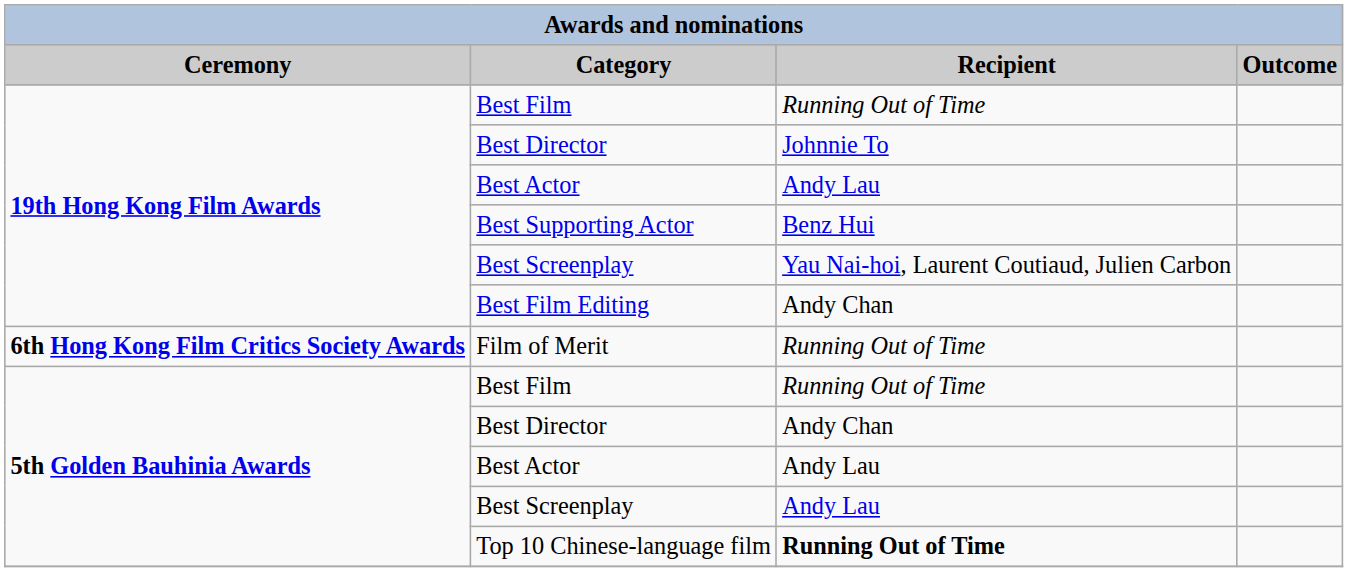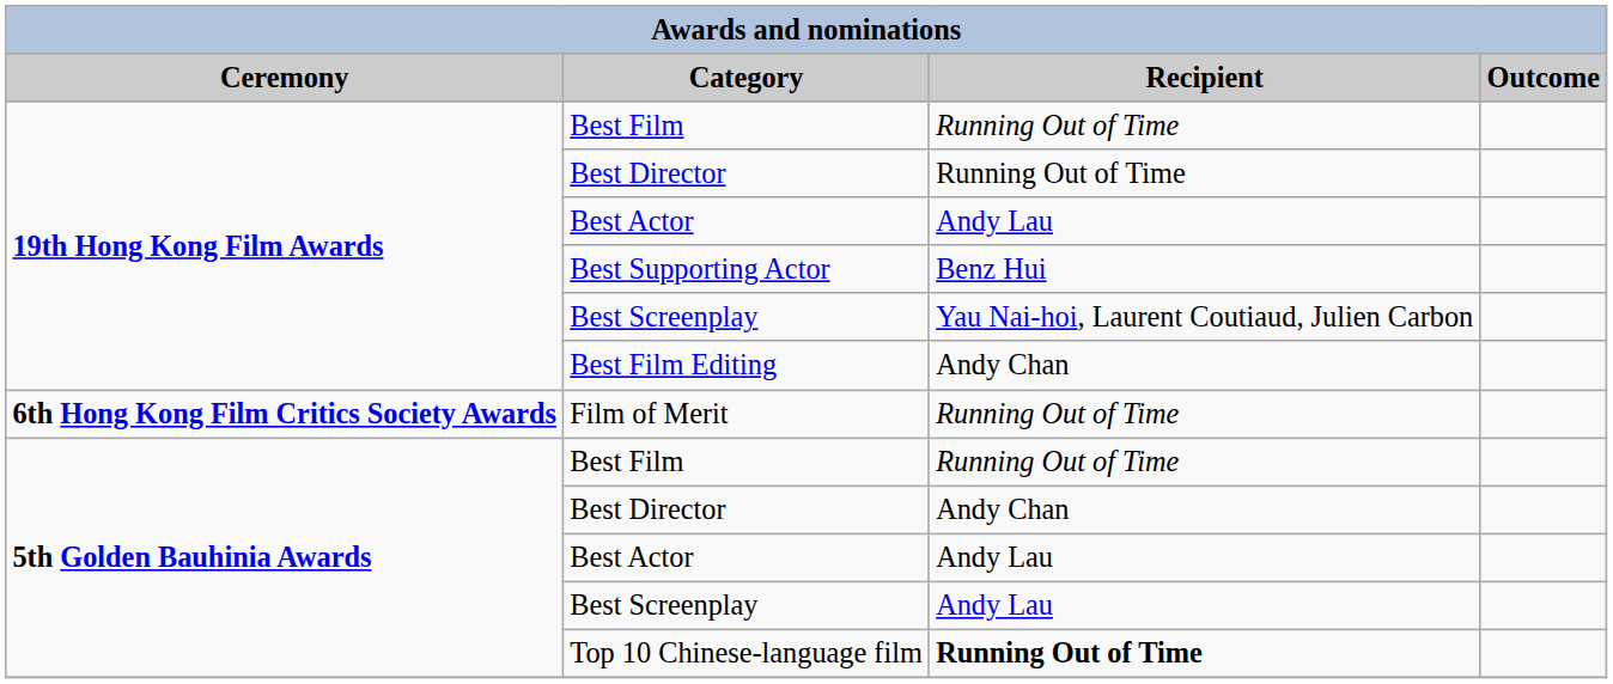19th Hong Kong Film Awards / Best Director | Recipient: Johnnie To -> Running Out of Time
